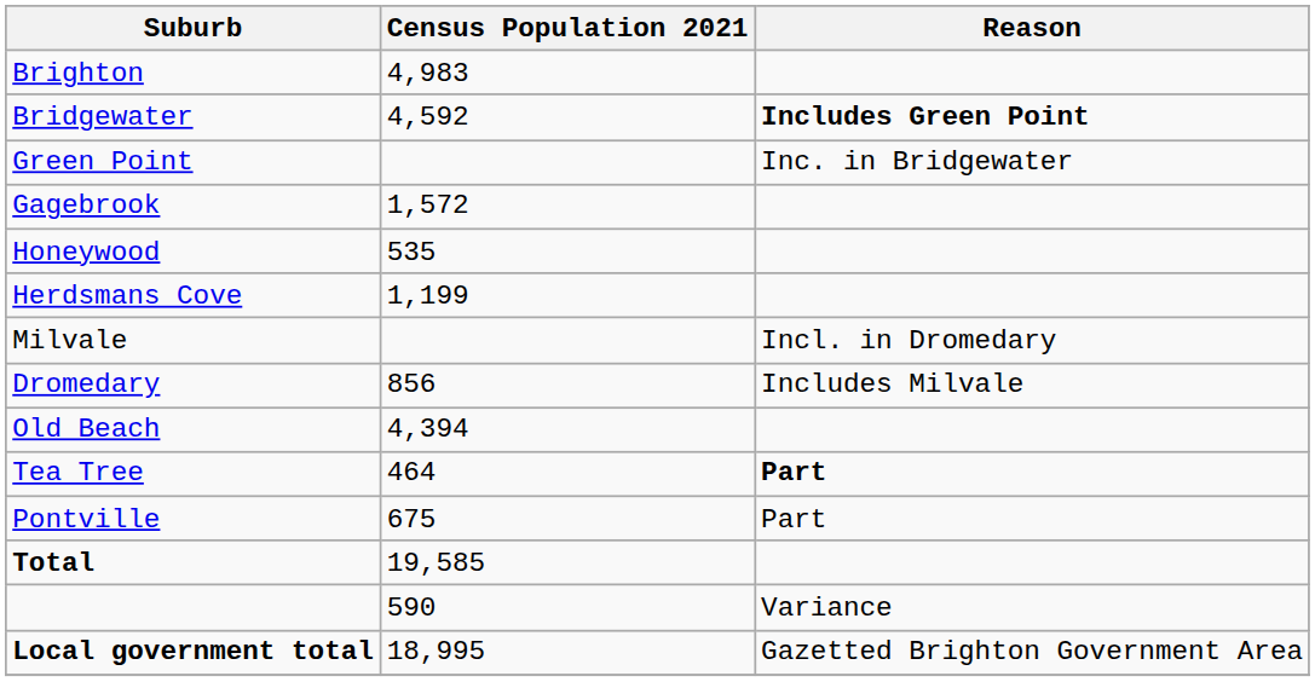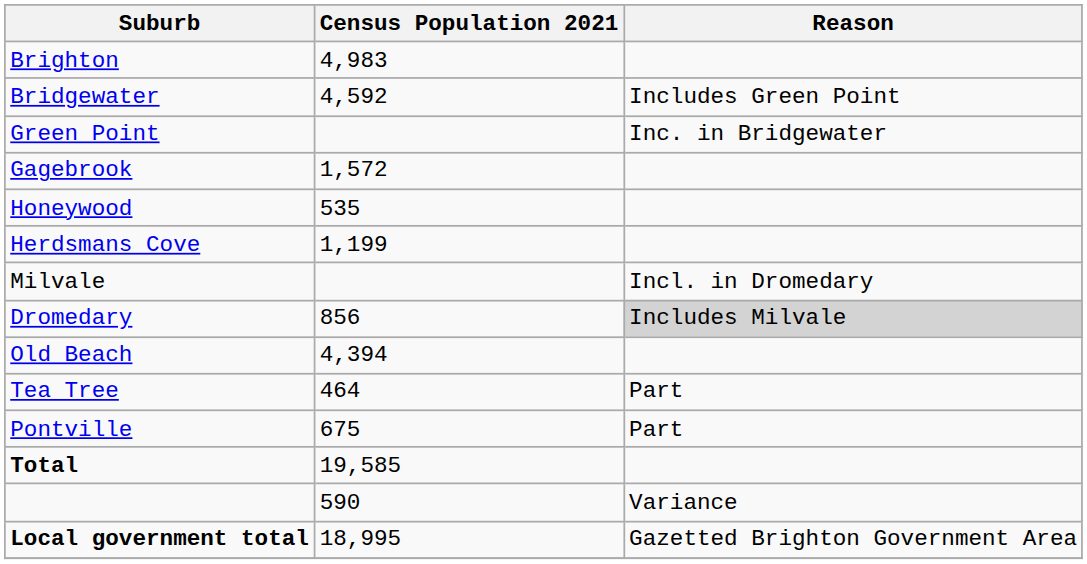Bridgewater | Reason: bold -> normal
Dromedary | Reason: no background -> lightgrey background
Tea Tree | Reason: bold -> normal
